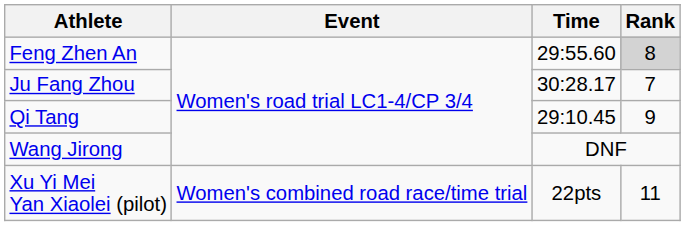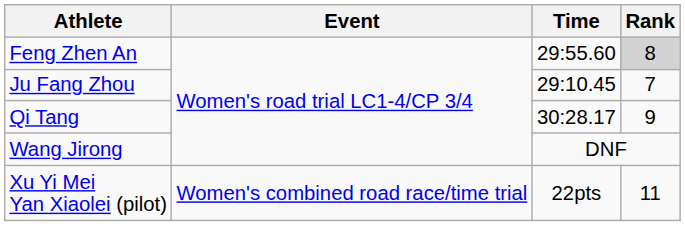Ju Fang Zhou | Time: 30:28.17 -> 29:10.45
Qi Tang | Time: 29:10.45 -> 30:28.17
